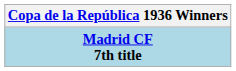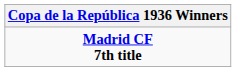row 2 | column 1: lightblue background -> no background
